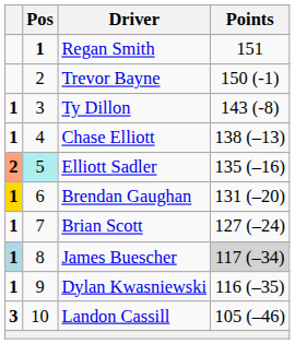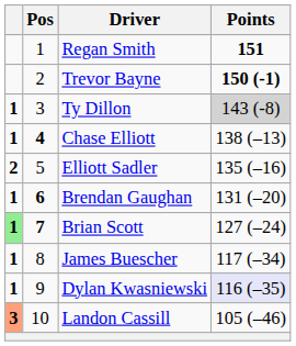Regan Smith | Pos: bold -> normal
Regan Smith | Points: normal -> bold
Trevor Bayne | Points: normal -> bold
Ty Dillon | Points: no background -> lightgrey background
Chase Elliott | Pos: normal -> bold
Elliott Sadler | column 1: lightsalmon background -> no background
Elliott Sadler | Pos: paleturquoise background -> no background
Brendan Gaughan | column 1: gold background -> no background
Brendan Gaughan | Pos: normal -> bold
Brian Scott | column 1: no background -> lightgreen background
Brian Scott | Pos: normal -> bold
James Buescher | column 1: lightblue background -> no background
James Buescher | Points: lightgrey background -> no background
Dylan Kwasniewski | Points: no background -> lavender background
Landon Cassill | column 1: no background -> lightsalmon background
